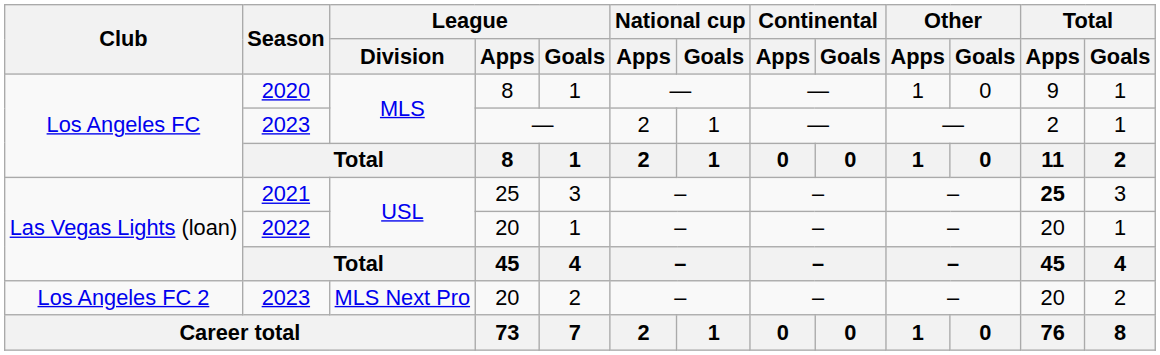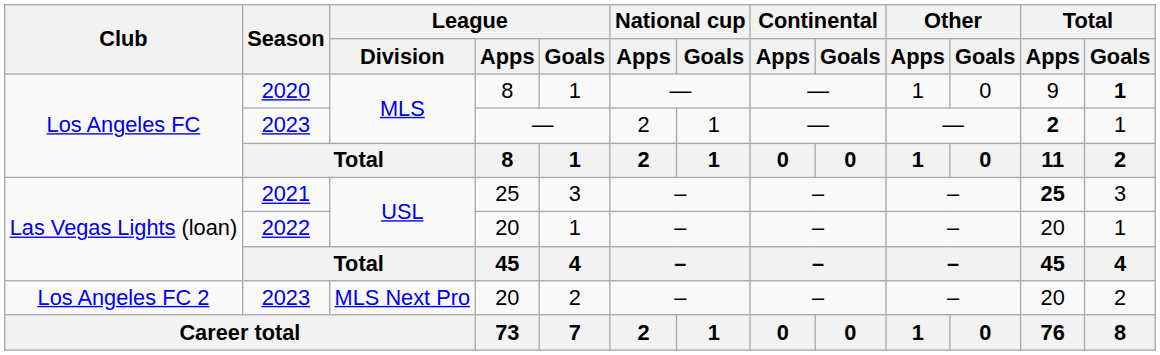2020 | Total / Goals: normal -> bold
2023 / — | Total / Apps: normal -> bold
